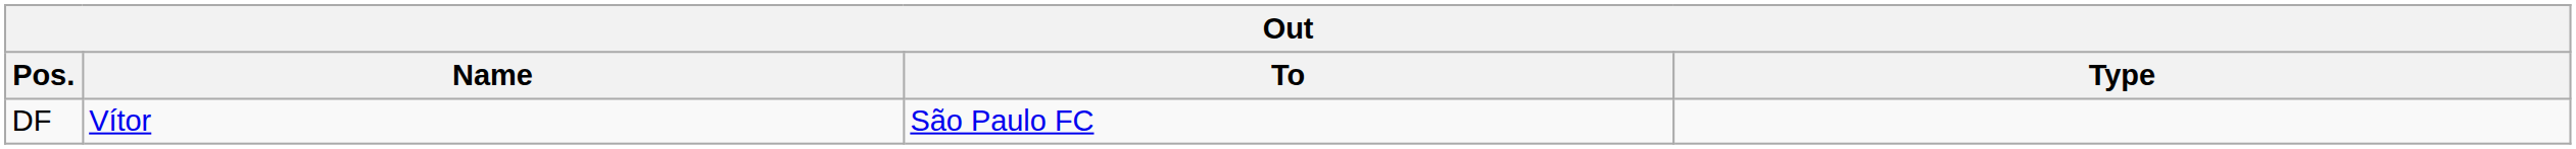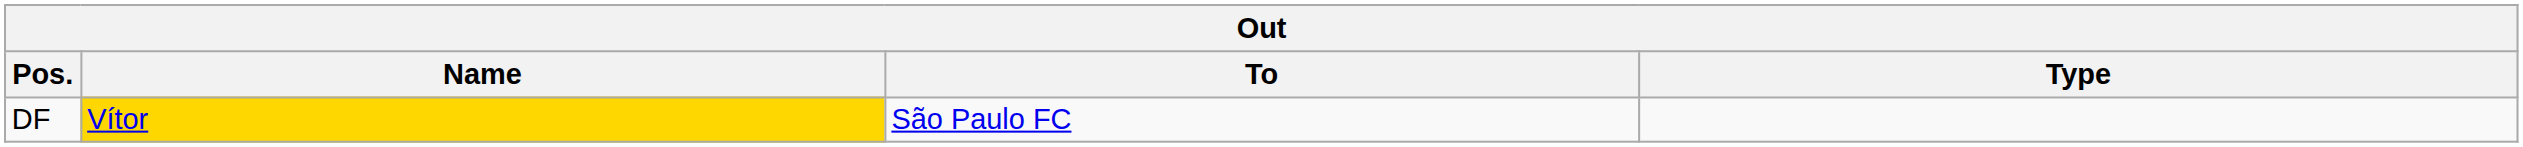DF | Name: no background -> gold background
